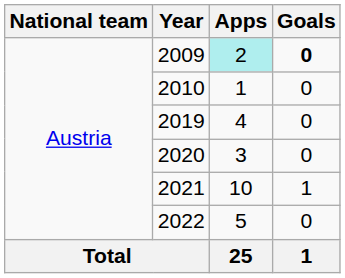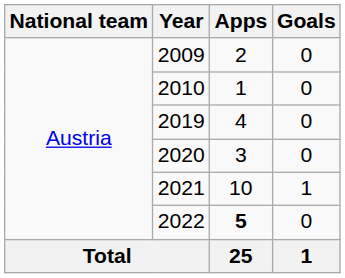2009 | Apps: paleturquoise background -> no background
2009 | Goals: bold -> normal
2022 | Apps: normal -> bold
